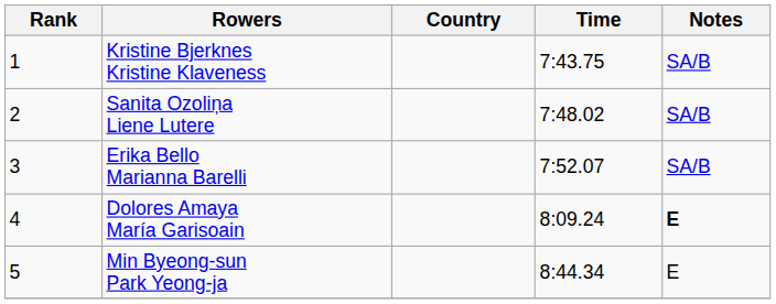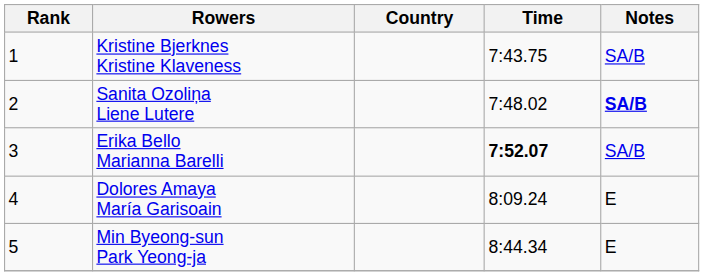Sanita Ozoliņa Liene Lutere | Notes: normal -> bold
Erika Bello Marianna Barelli | Time: normal -> bold
Dolores Amaya María Garisoain | Notes: bold -> normal
